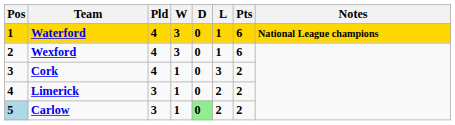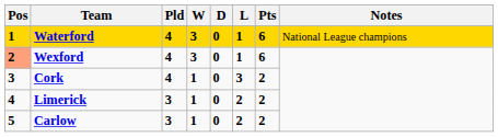Waterford | Notes: bold -> normal
Wexford | Pos: no background -> lightsalmon background
Carlow | Pos: lightblue background -> no background
Carlow | D: lightgreen background -> no background
